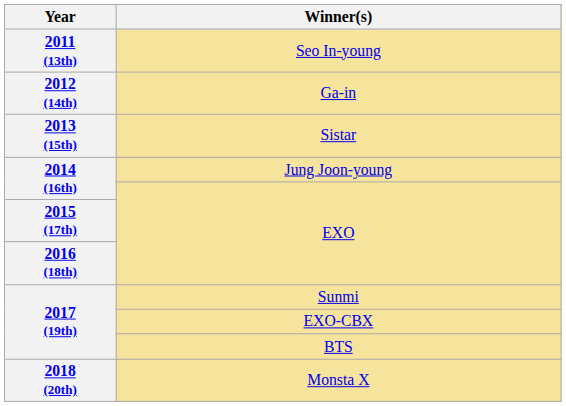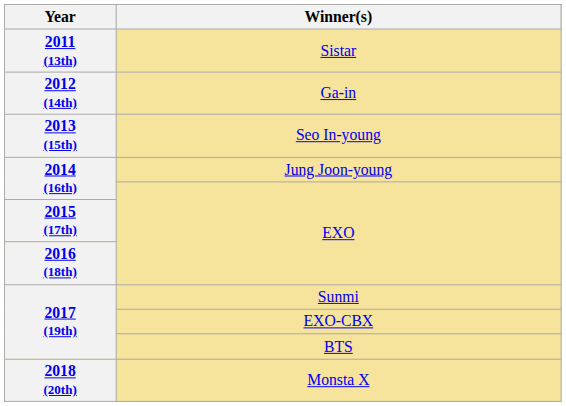row 2 | Winner(s): Seo In-young -> Sistar
row 4 | Winner(s): Sistar -> Seo In-young
